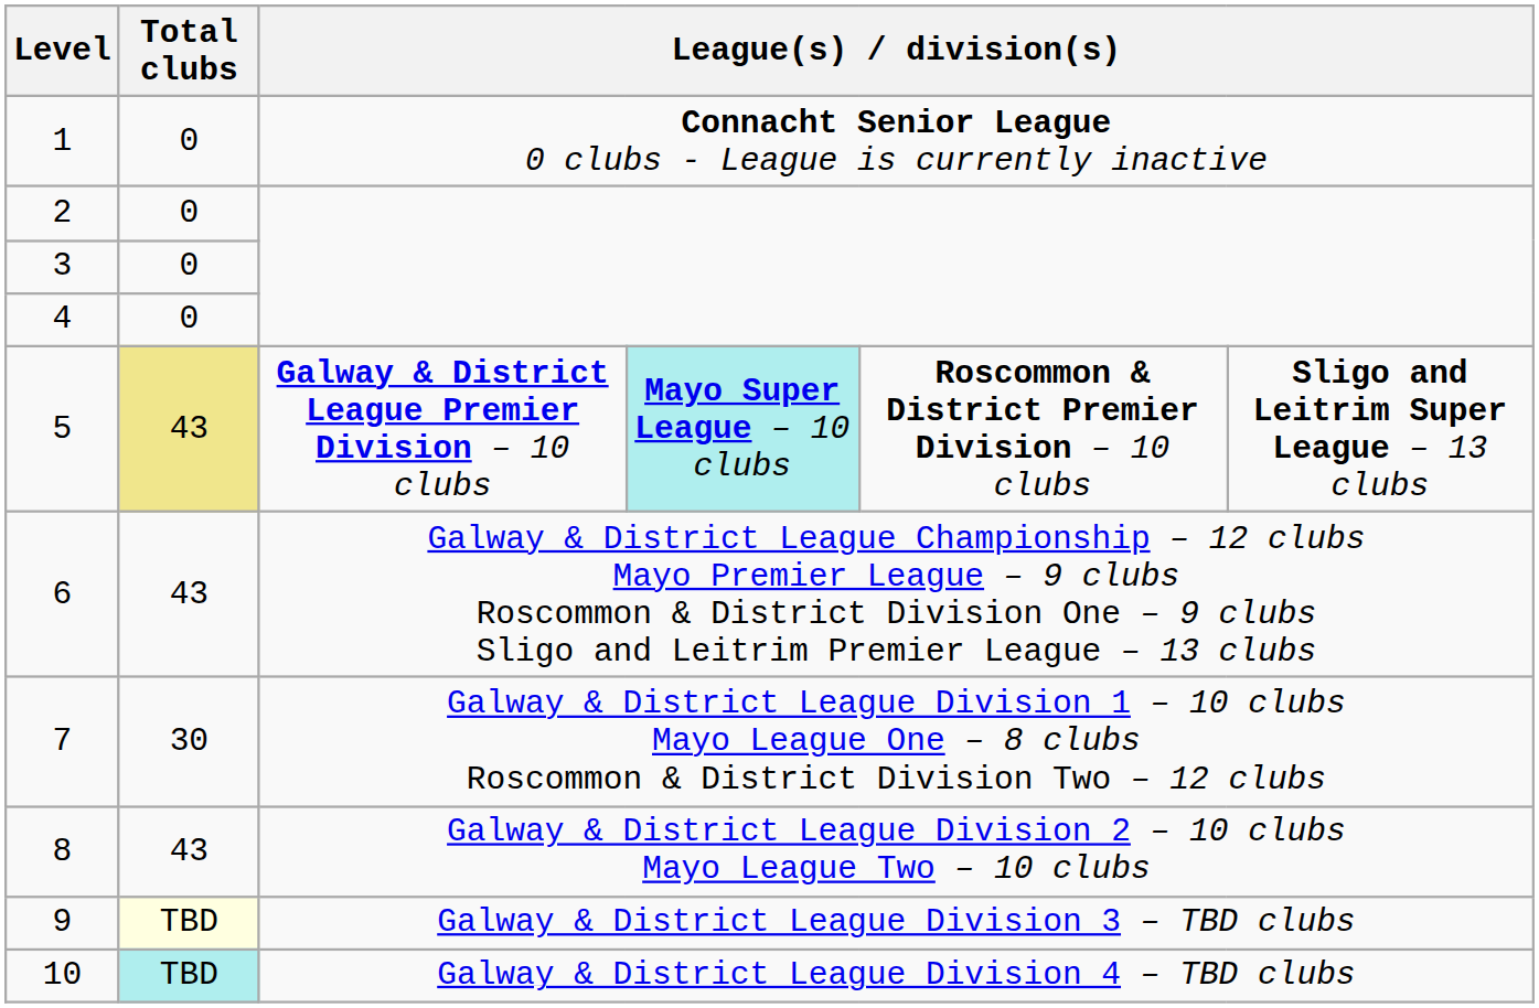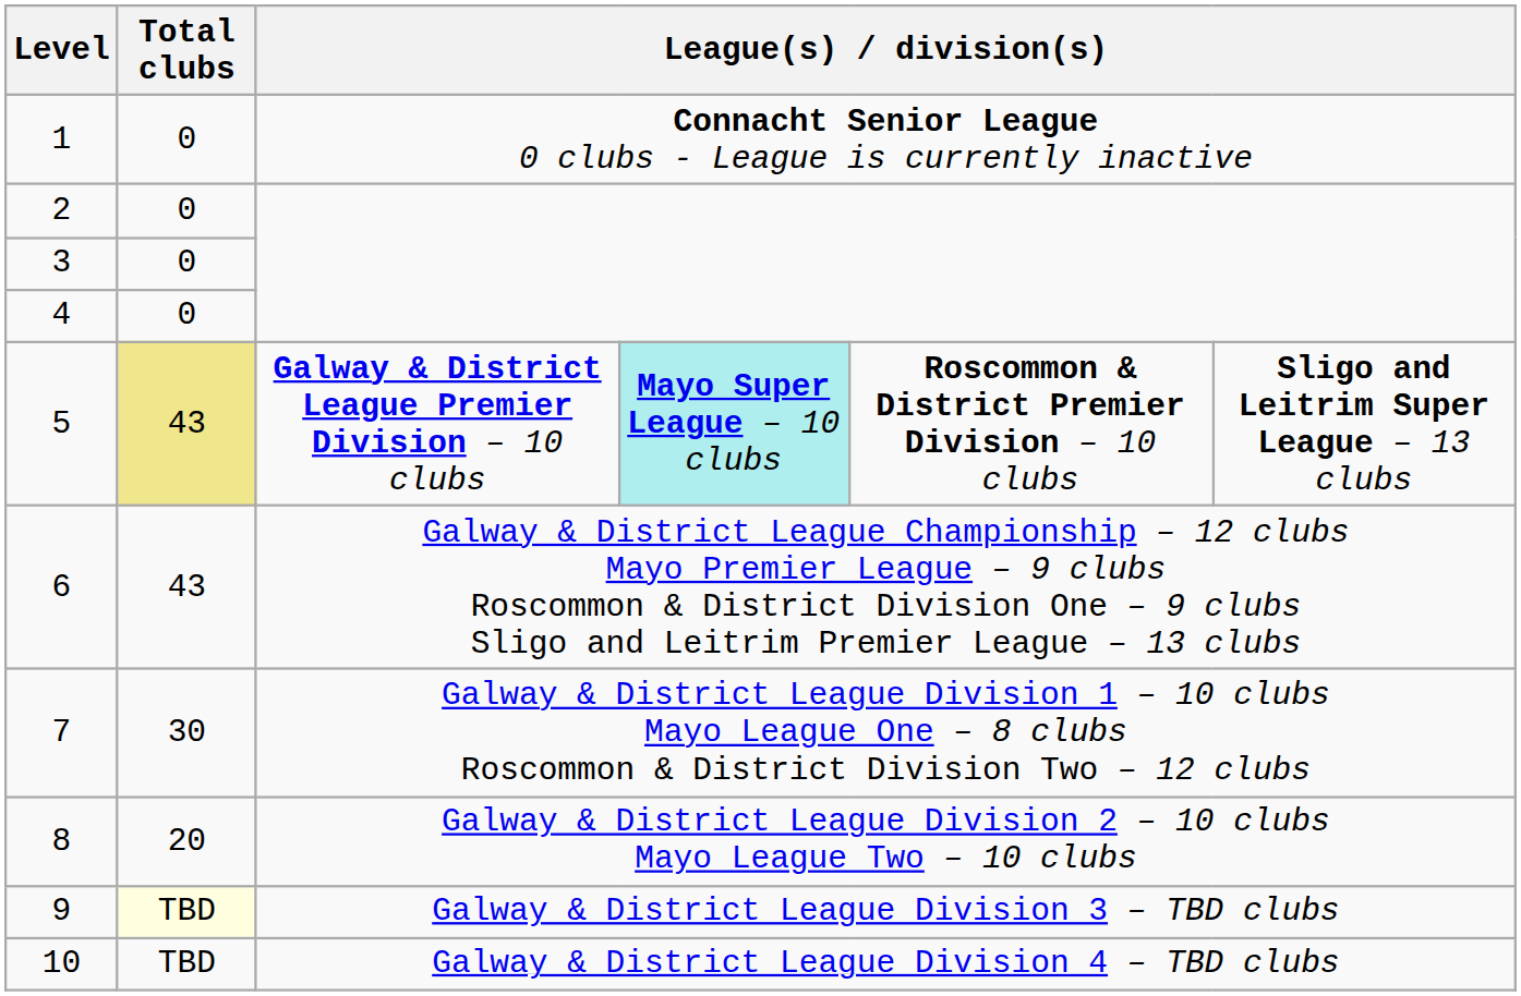8 | Total clubs: 43 -> 20
10 | Total clubs: paleturquoise background -> no background
